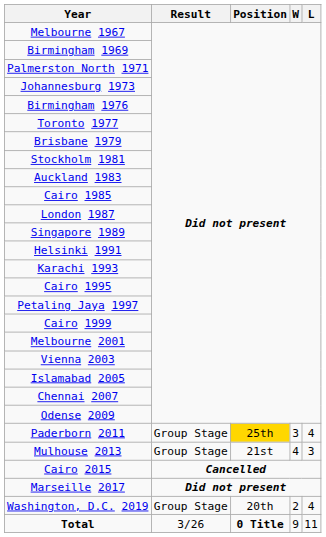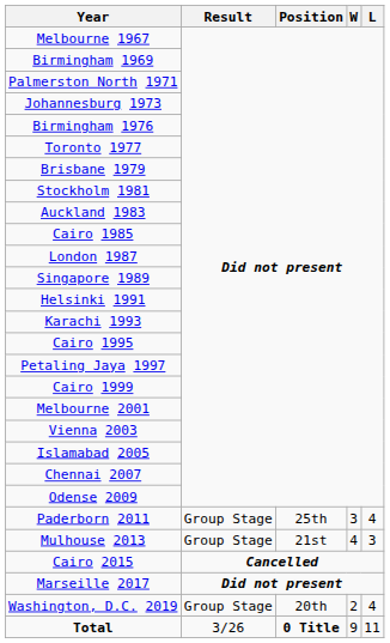Paderborn 2011 | Position: gold background -> no background
